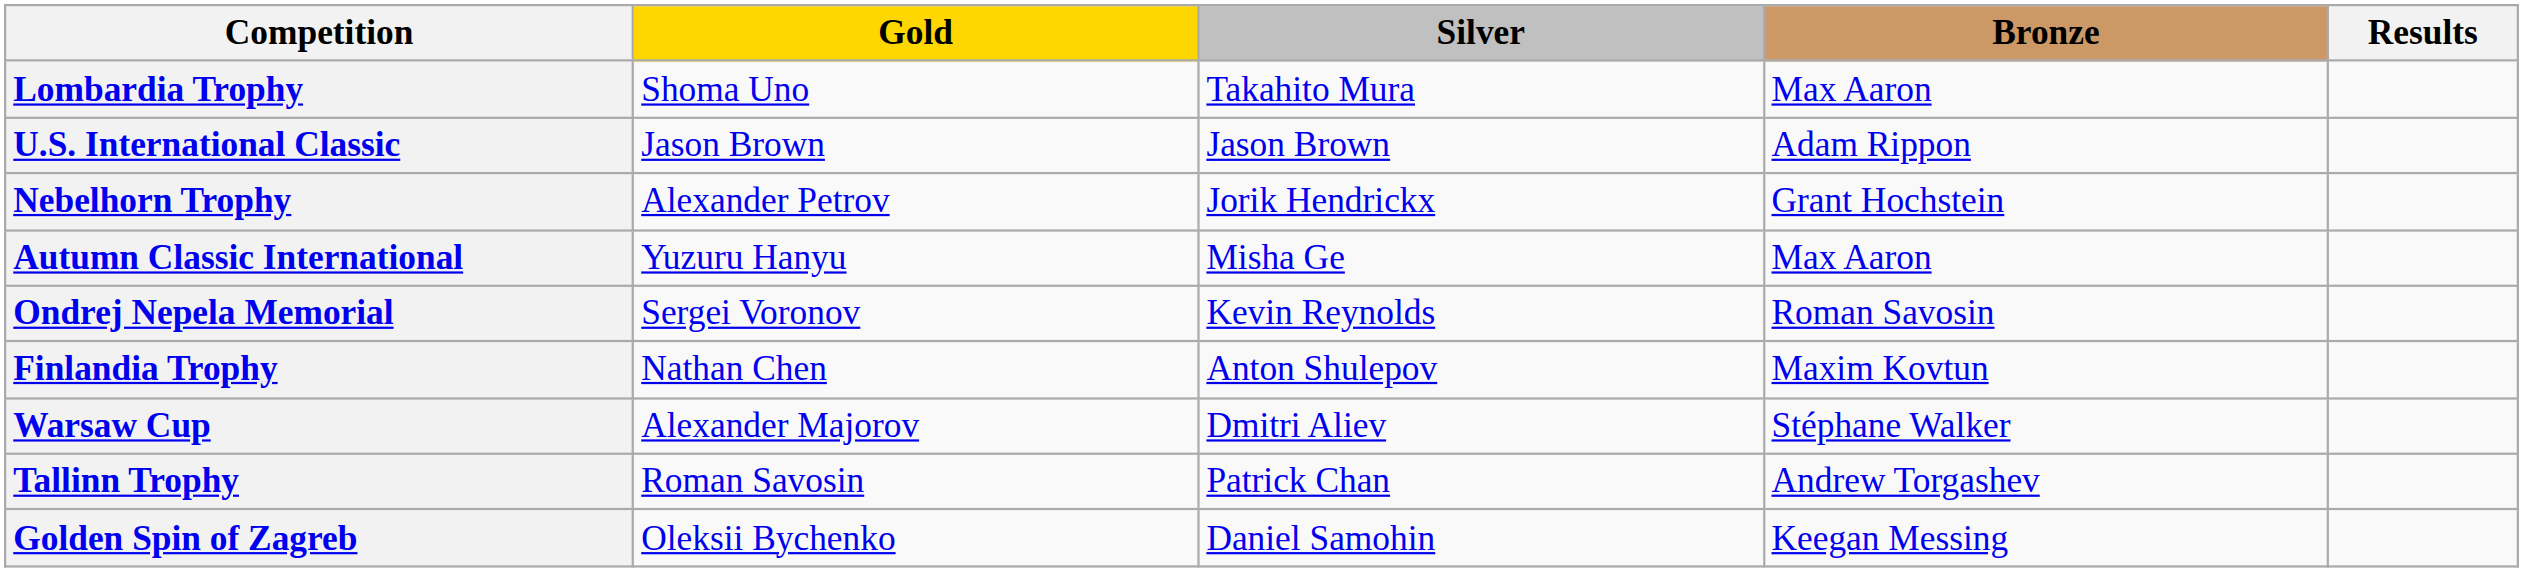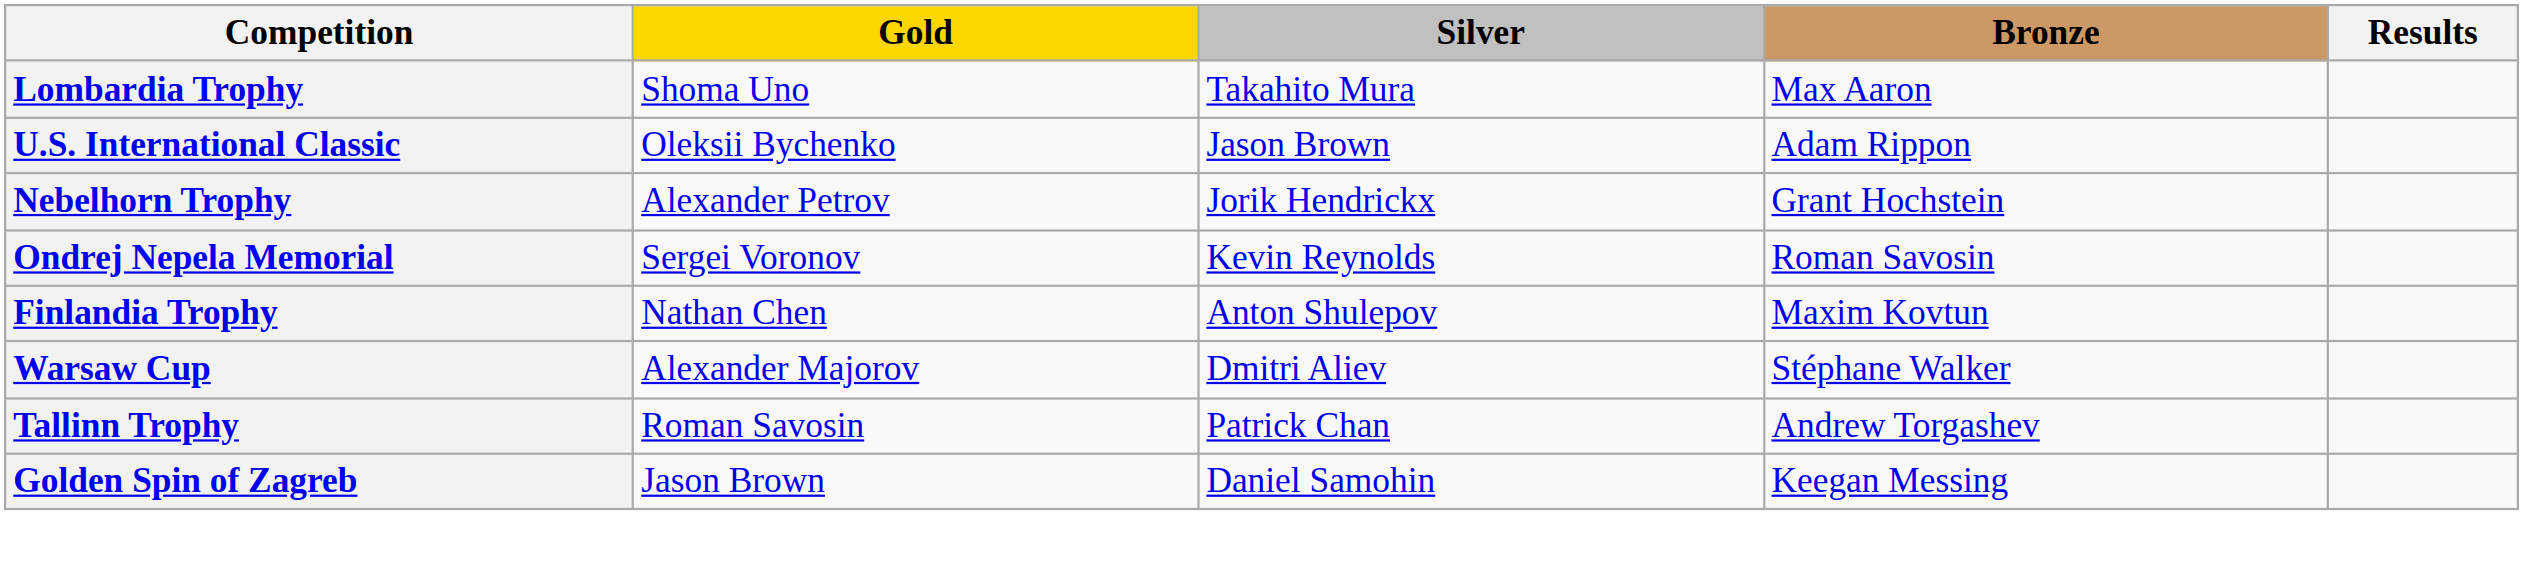U.S. International Classic | Gold: Jason Brown -> Oleksii Bychenko
- row: Autumn Classic International | Yuzuru Hanyu | Misha Ge | Max Aaron
Golden Spin of Zagreb | Gold: Oleksii Bychenko -> Jason Brown
